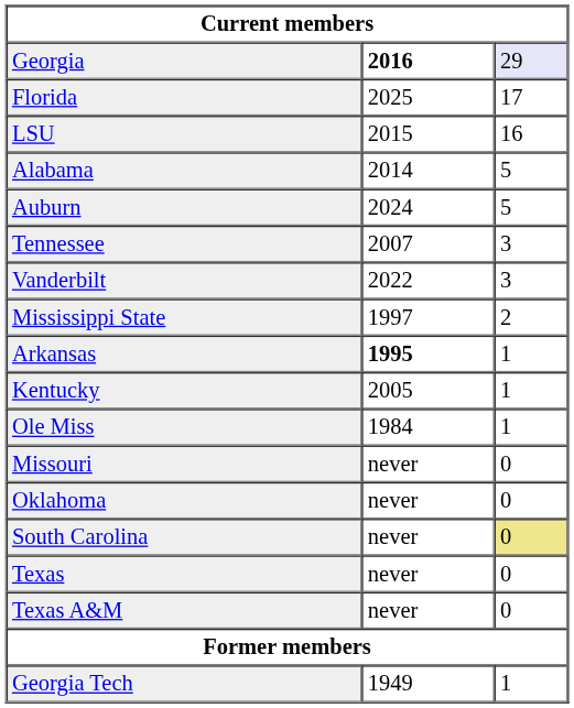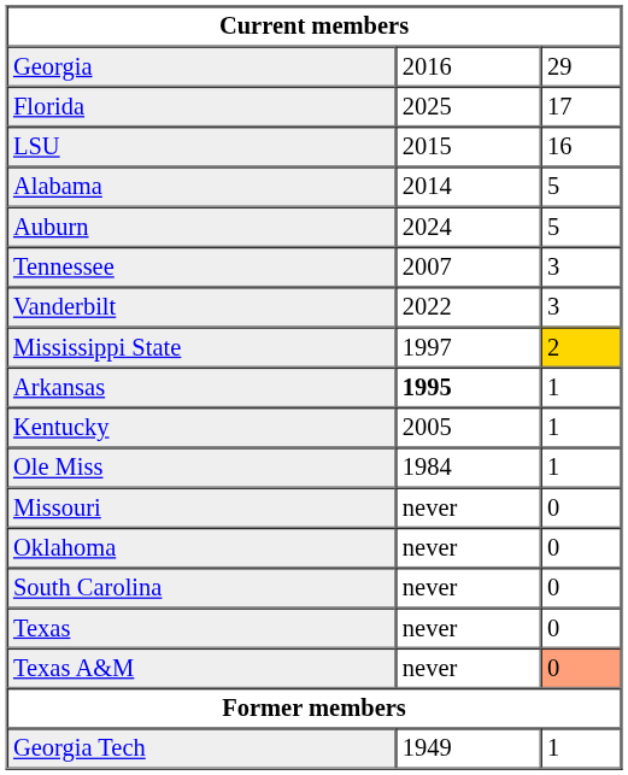Georgia | column 2: bold -> normal
Georgia | column 3: lavender background -> no background
Mississippi State | column 3: no background -> gold background
South Carolina | column 3: khaki background -> no background
Texas A&M | column 3: no background -> lightsalmon background
